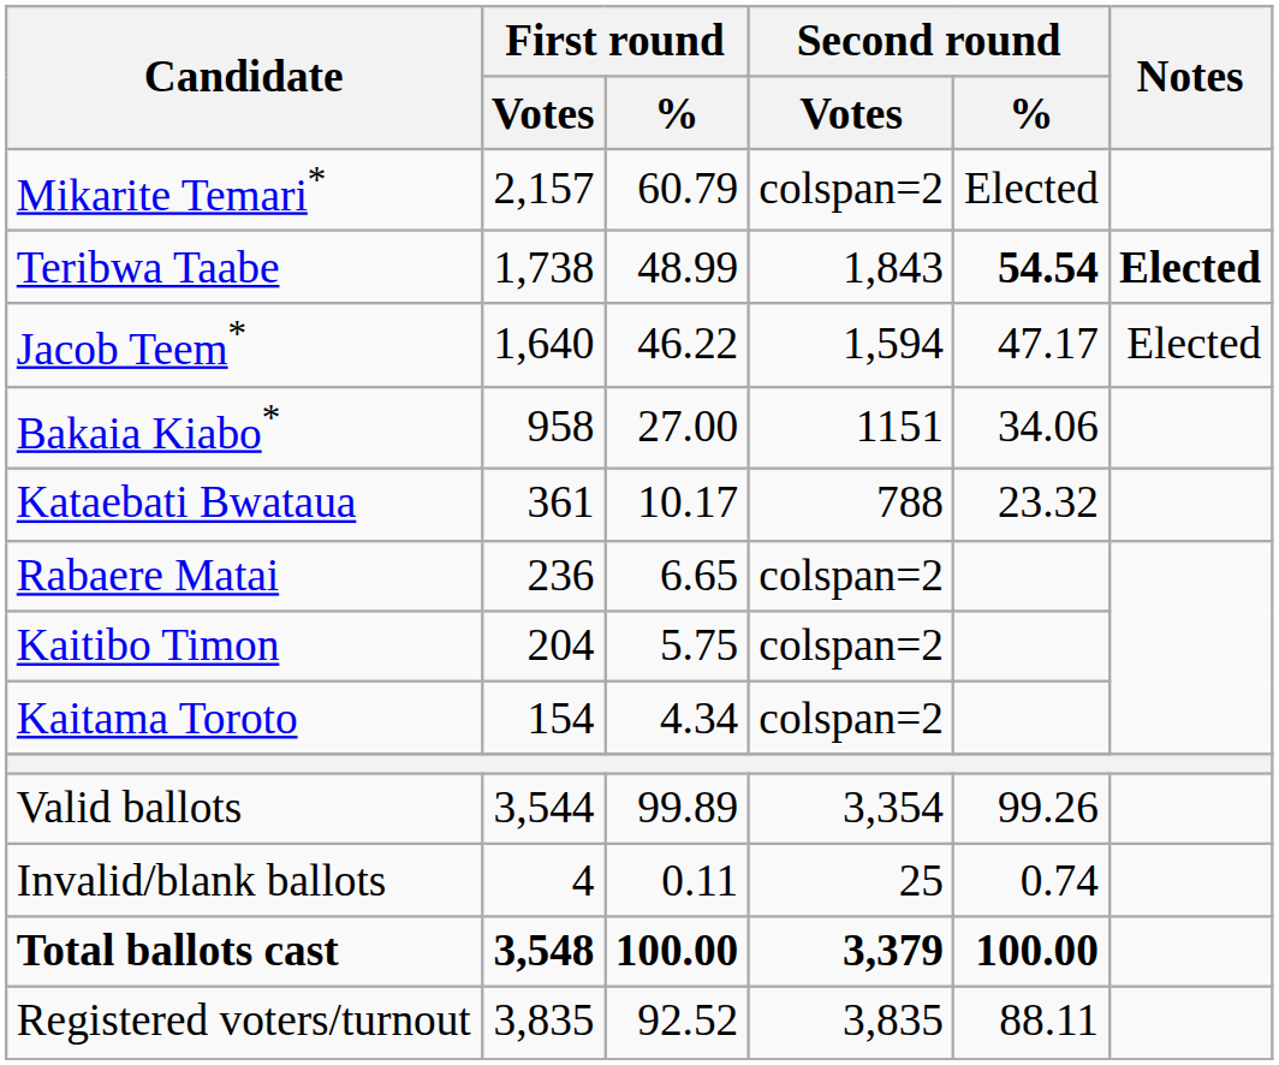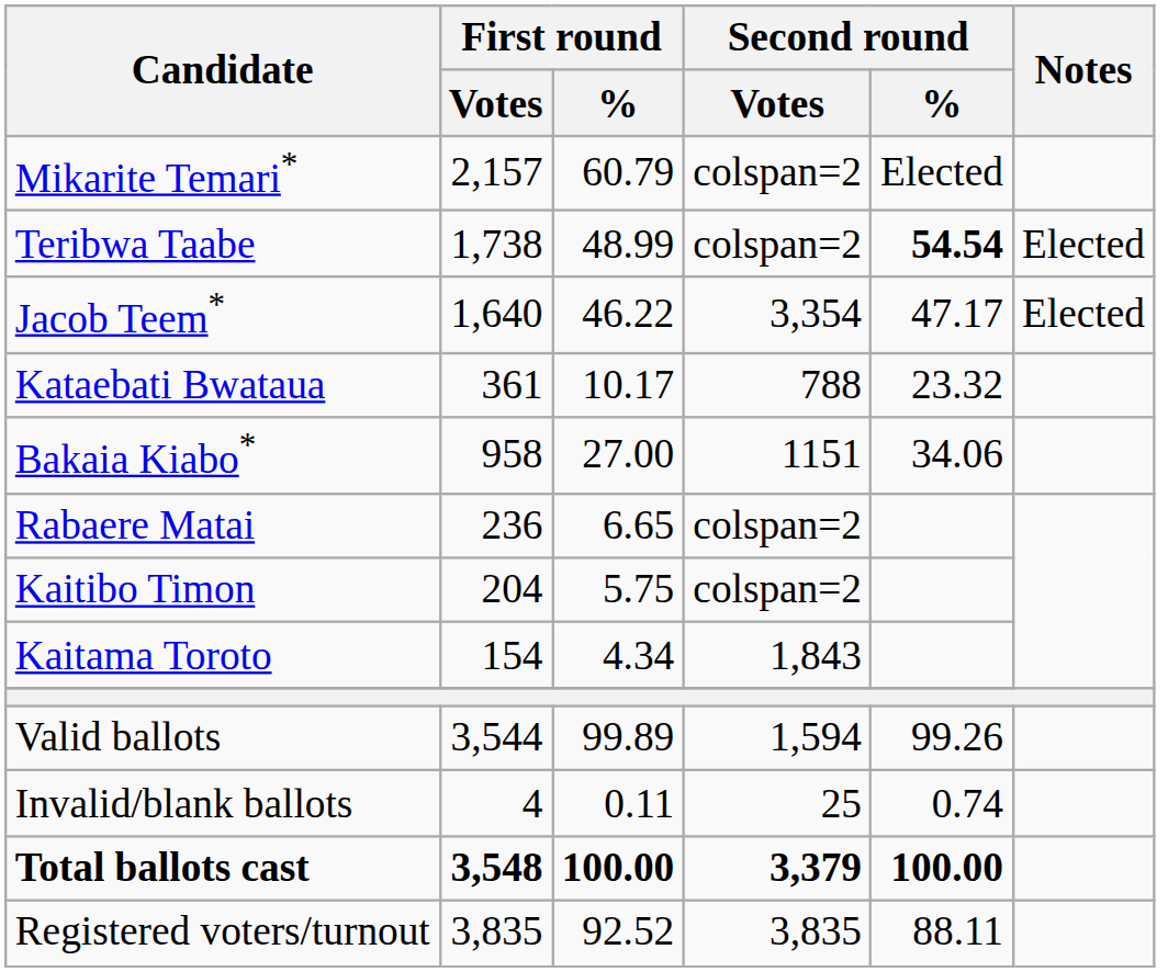Teribwa Taabe | Second round / Votes: 1,843 -> colspan=2
Teribwa Taabe | Notes: bold -> normal
Jacob Teem* | Second round / Votes: 1,594 -> 3,354
rows swapped: Bakaia Kiabo* <-> Kataebati Bwataua
Kaitama Toroto | Second round / Votes: colspan=2 -> 1,843
Valid ballots | Second round / Votes: 3,354 -> 1,594
